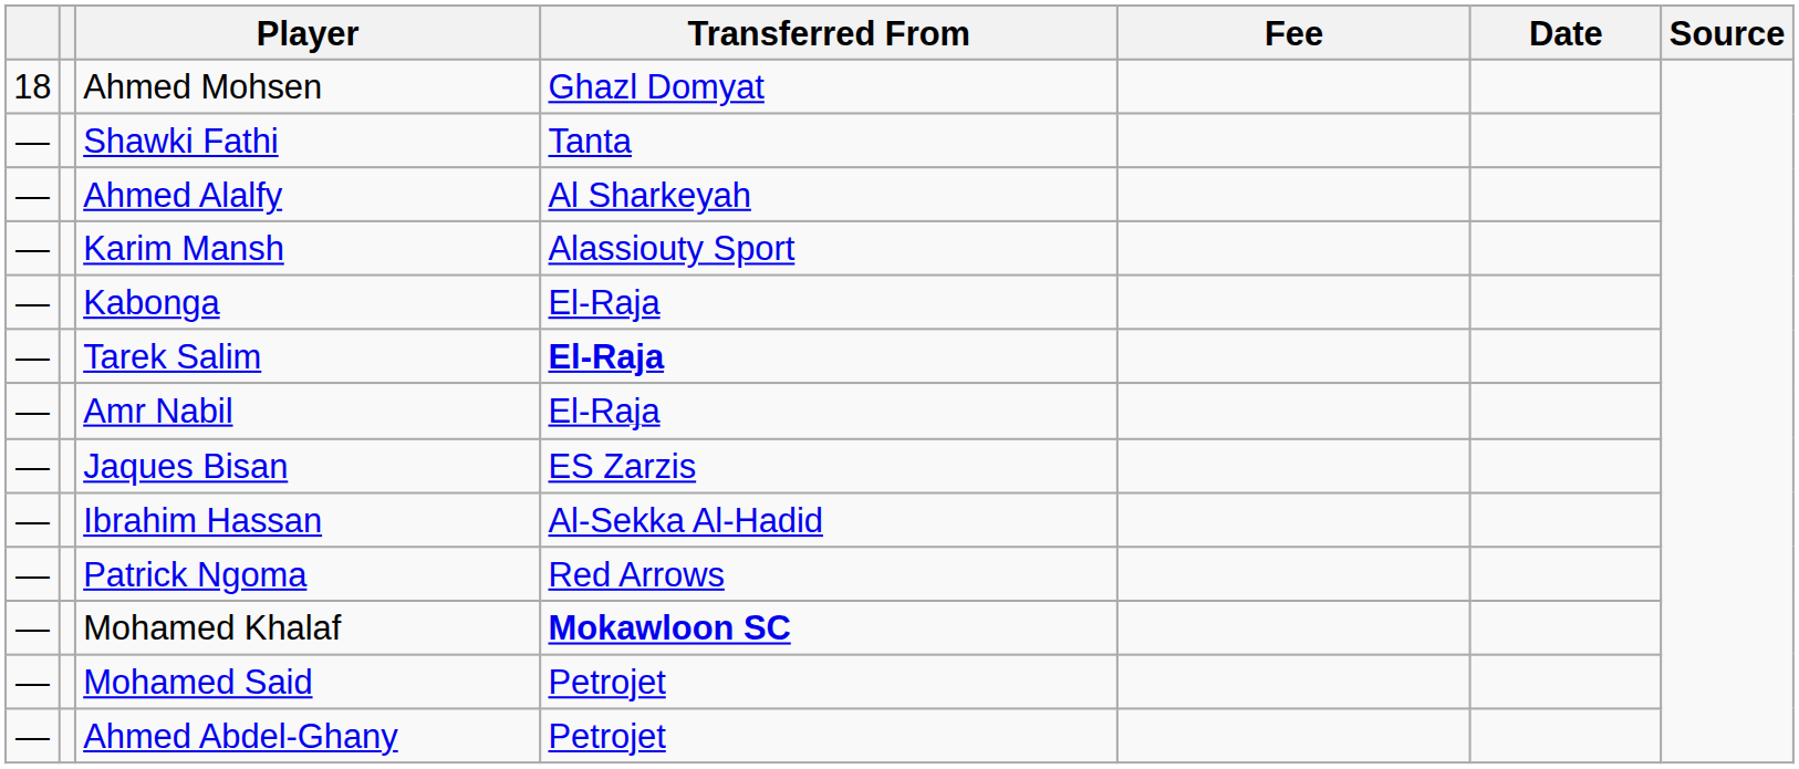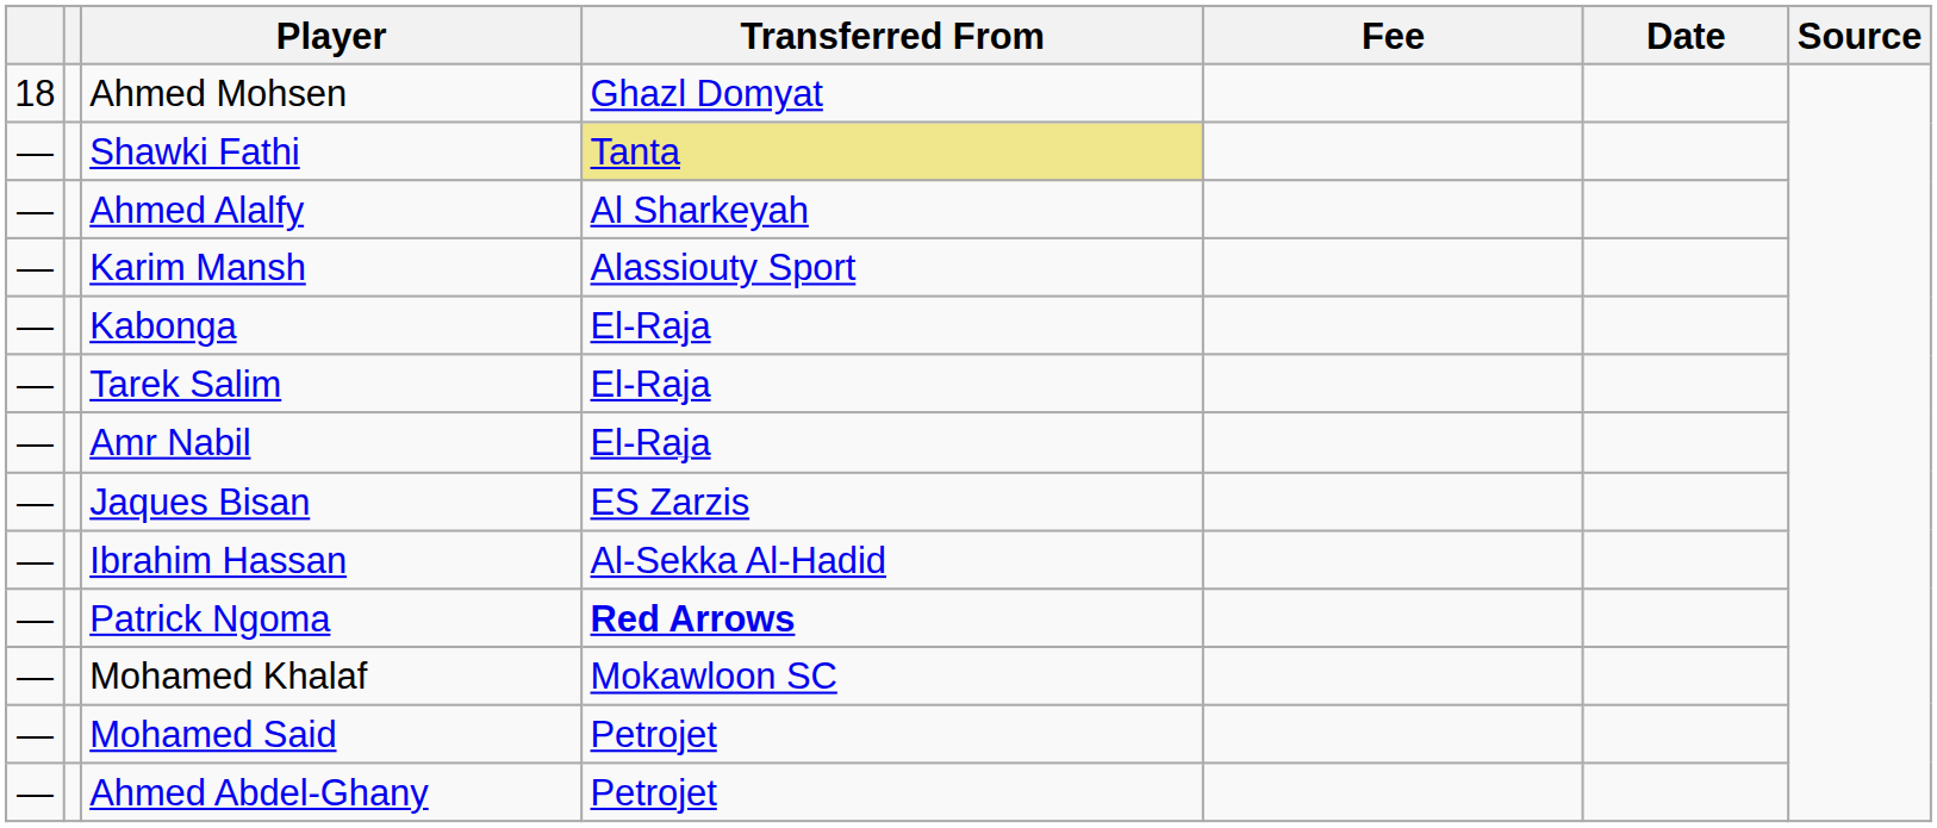Shawki Fathi | Transferred From: no background -> khaki background
Tarek Salim | Transferred From: bold -> normal
Patrick Ngoma | Transferred From: normal -> bold
Mohamed Khalaf | Transferred From: bold -> normal
